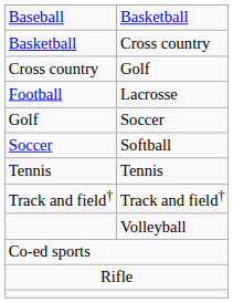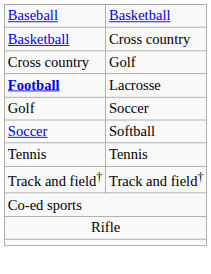Lacrosse | column 1: normal -> bold
- row: Volleyball
